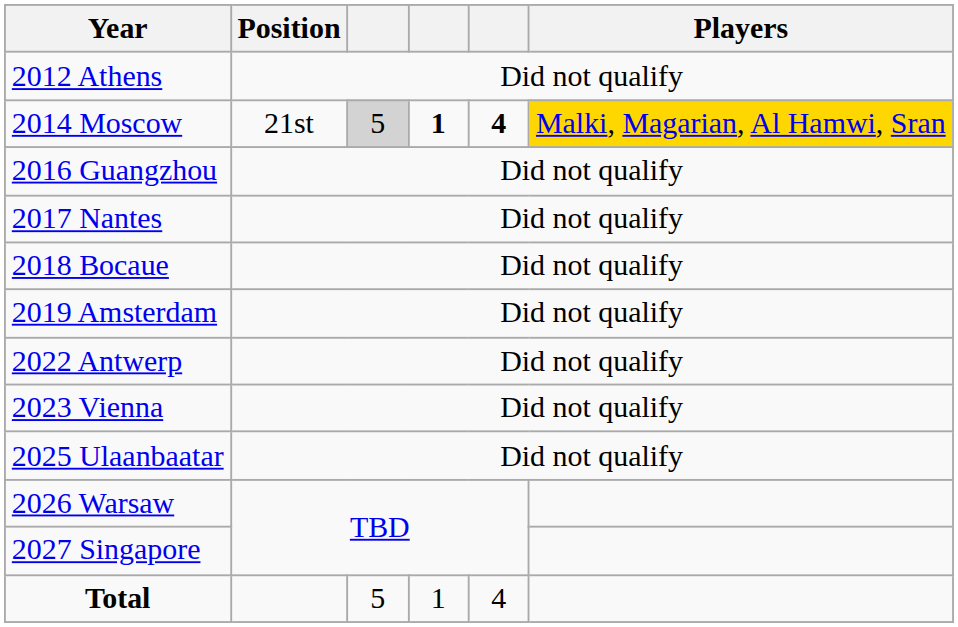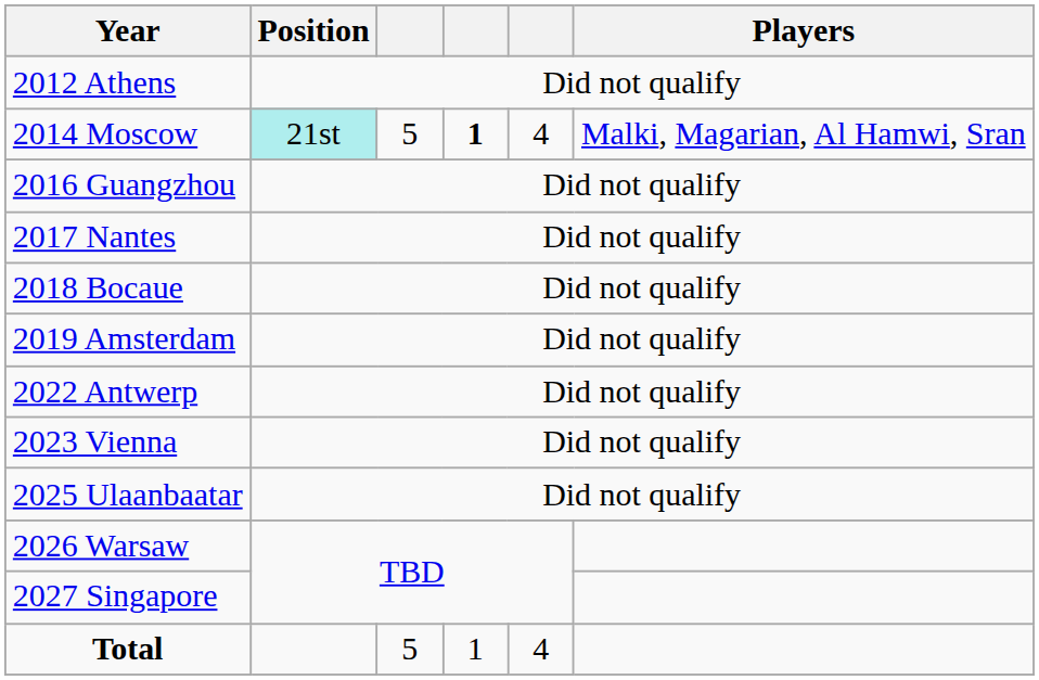2014 Moscow | Position: no background -> paleturquoise background
2014 Moscow | column 3: lightgrey background -> no background
2014 Moscow | column 5: bold -> normal
2014 Moscow | Players: gold background -> no background
